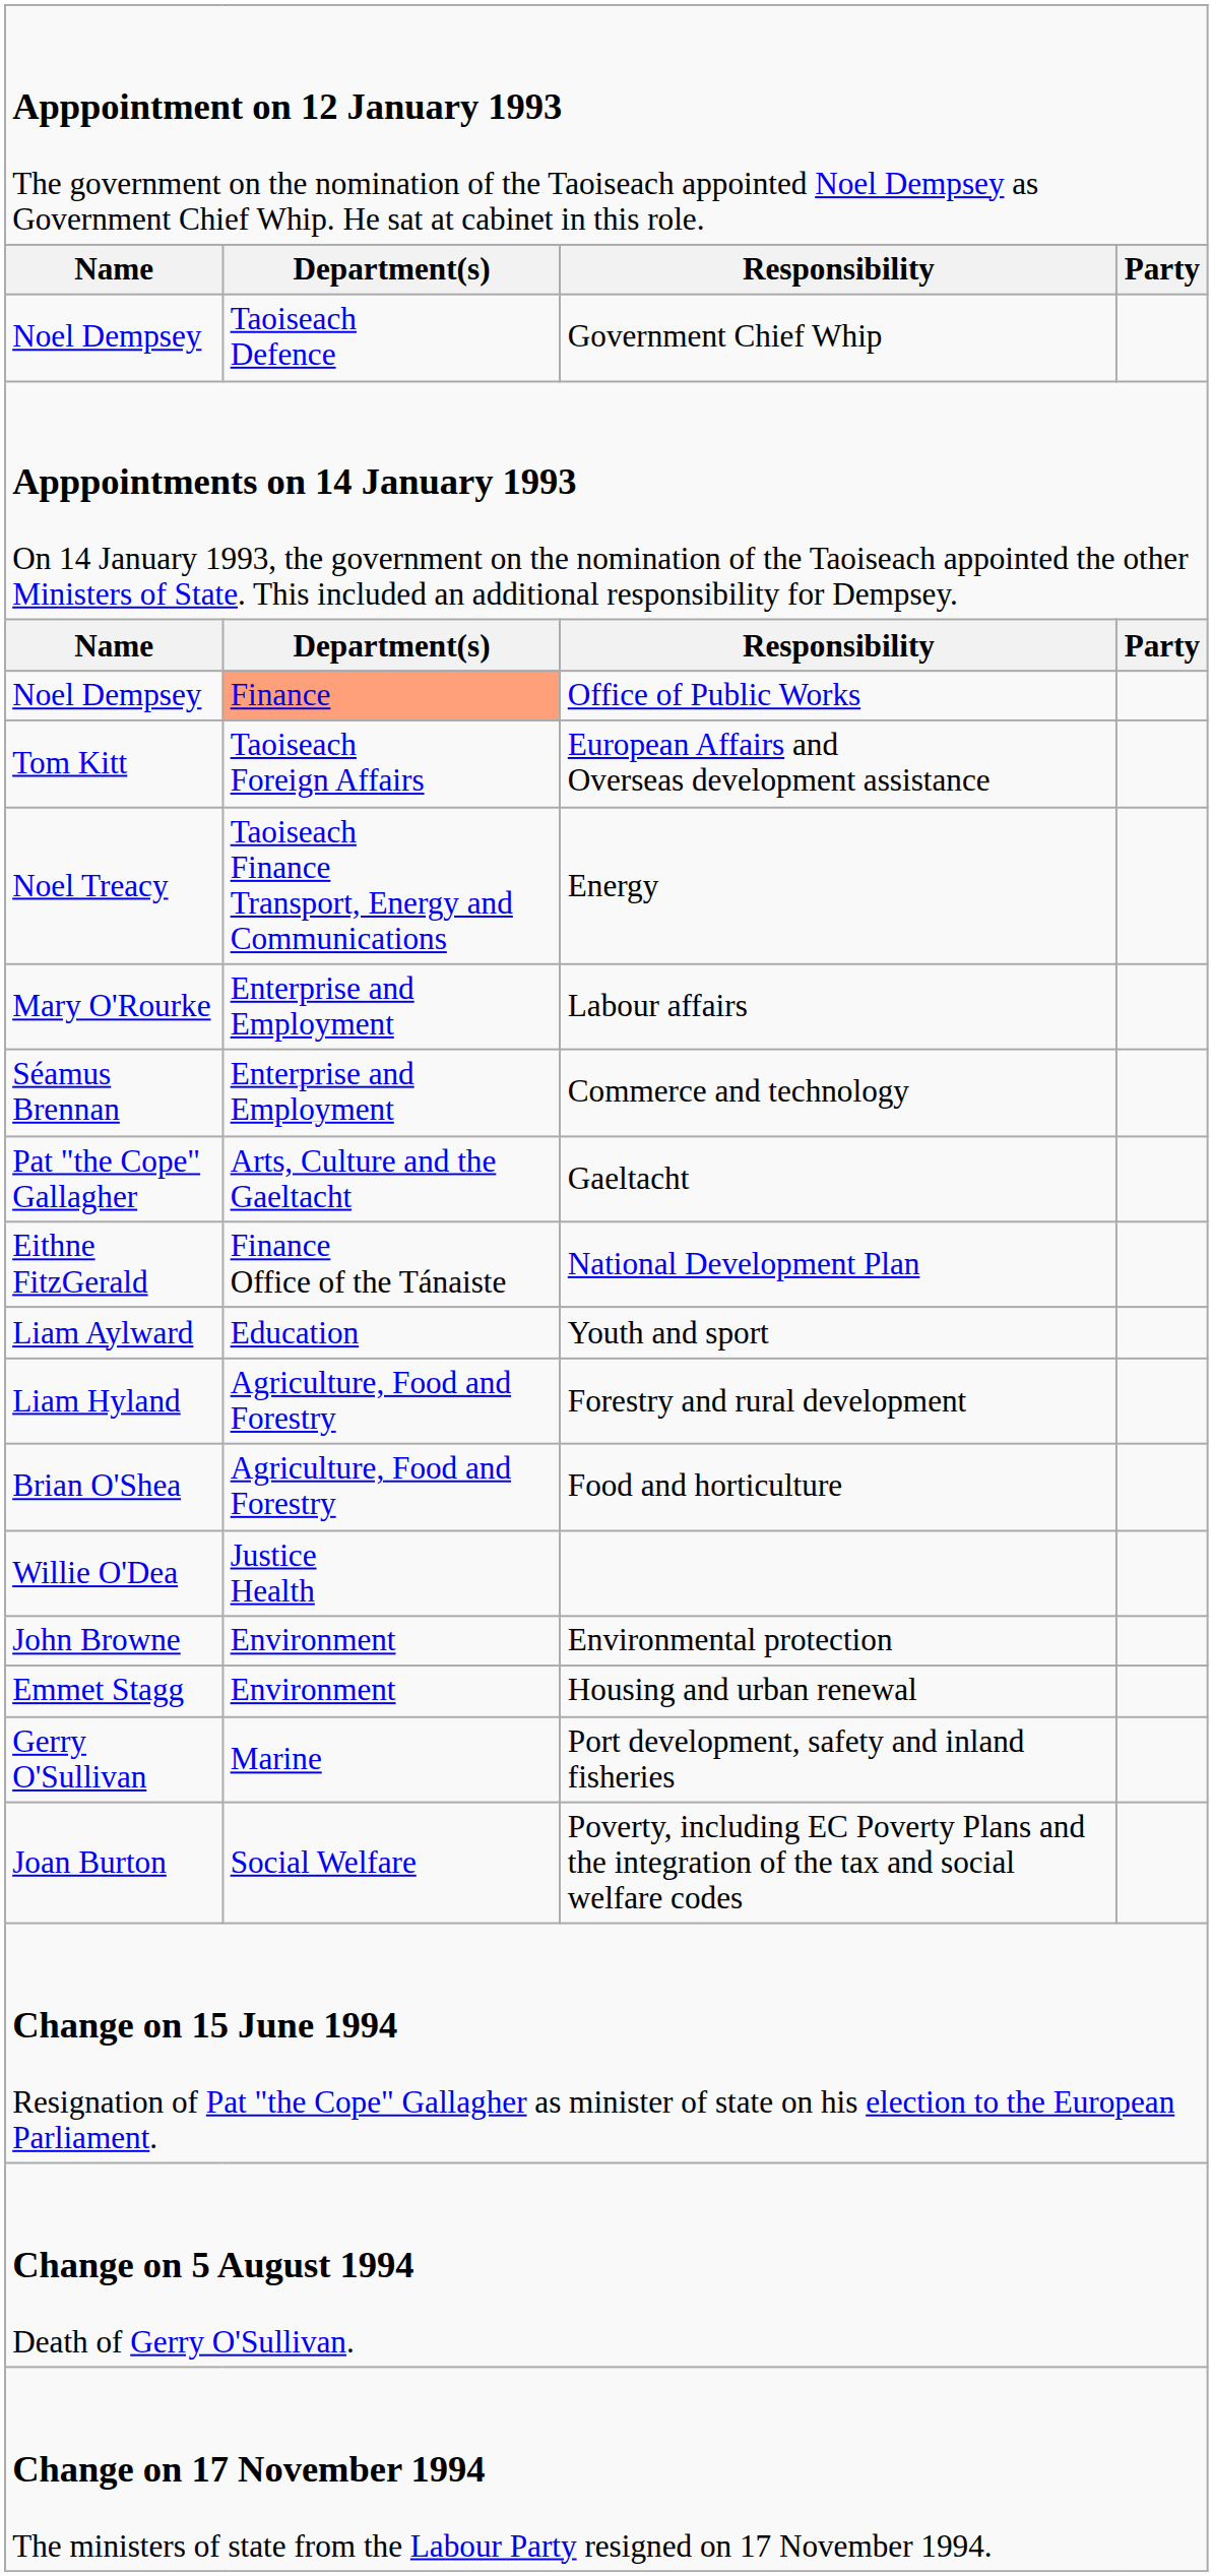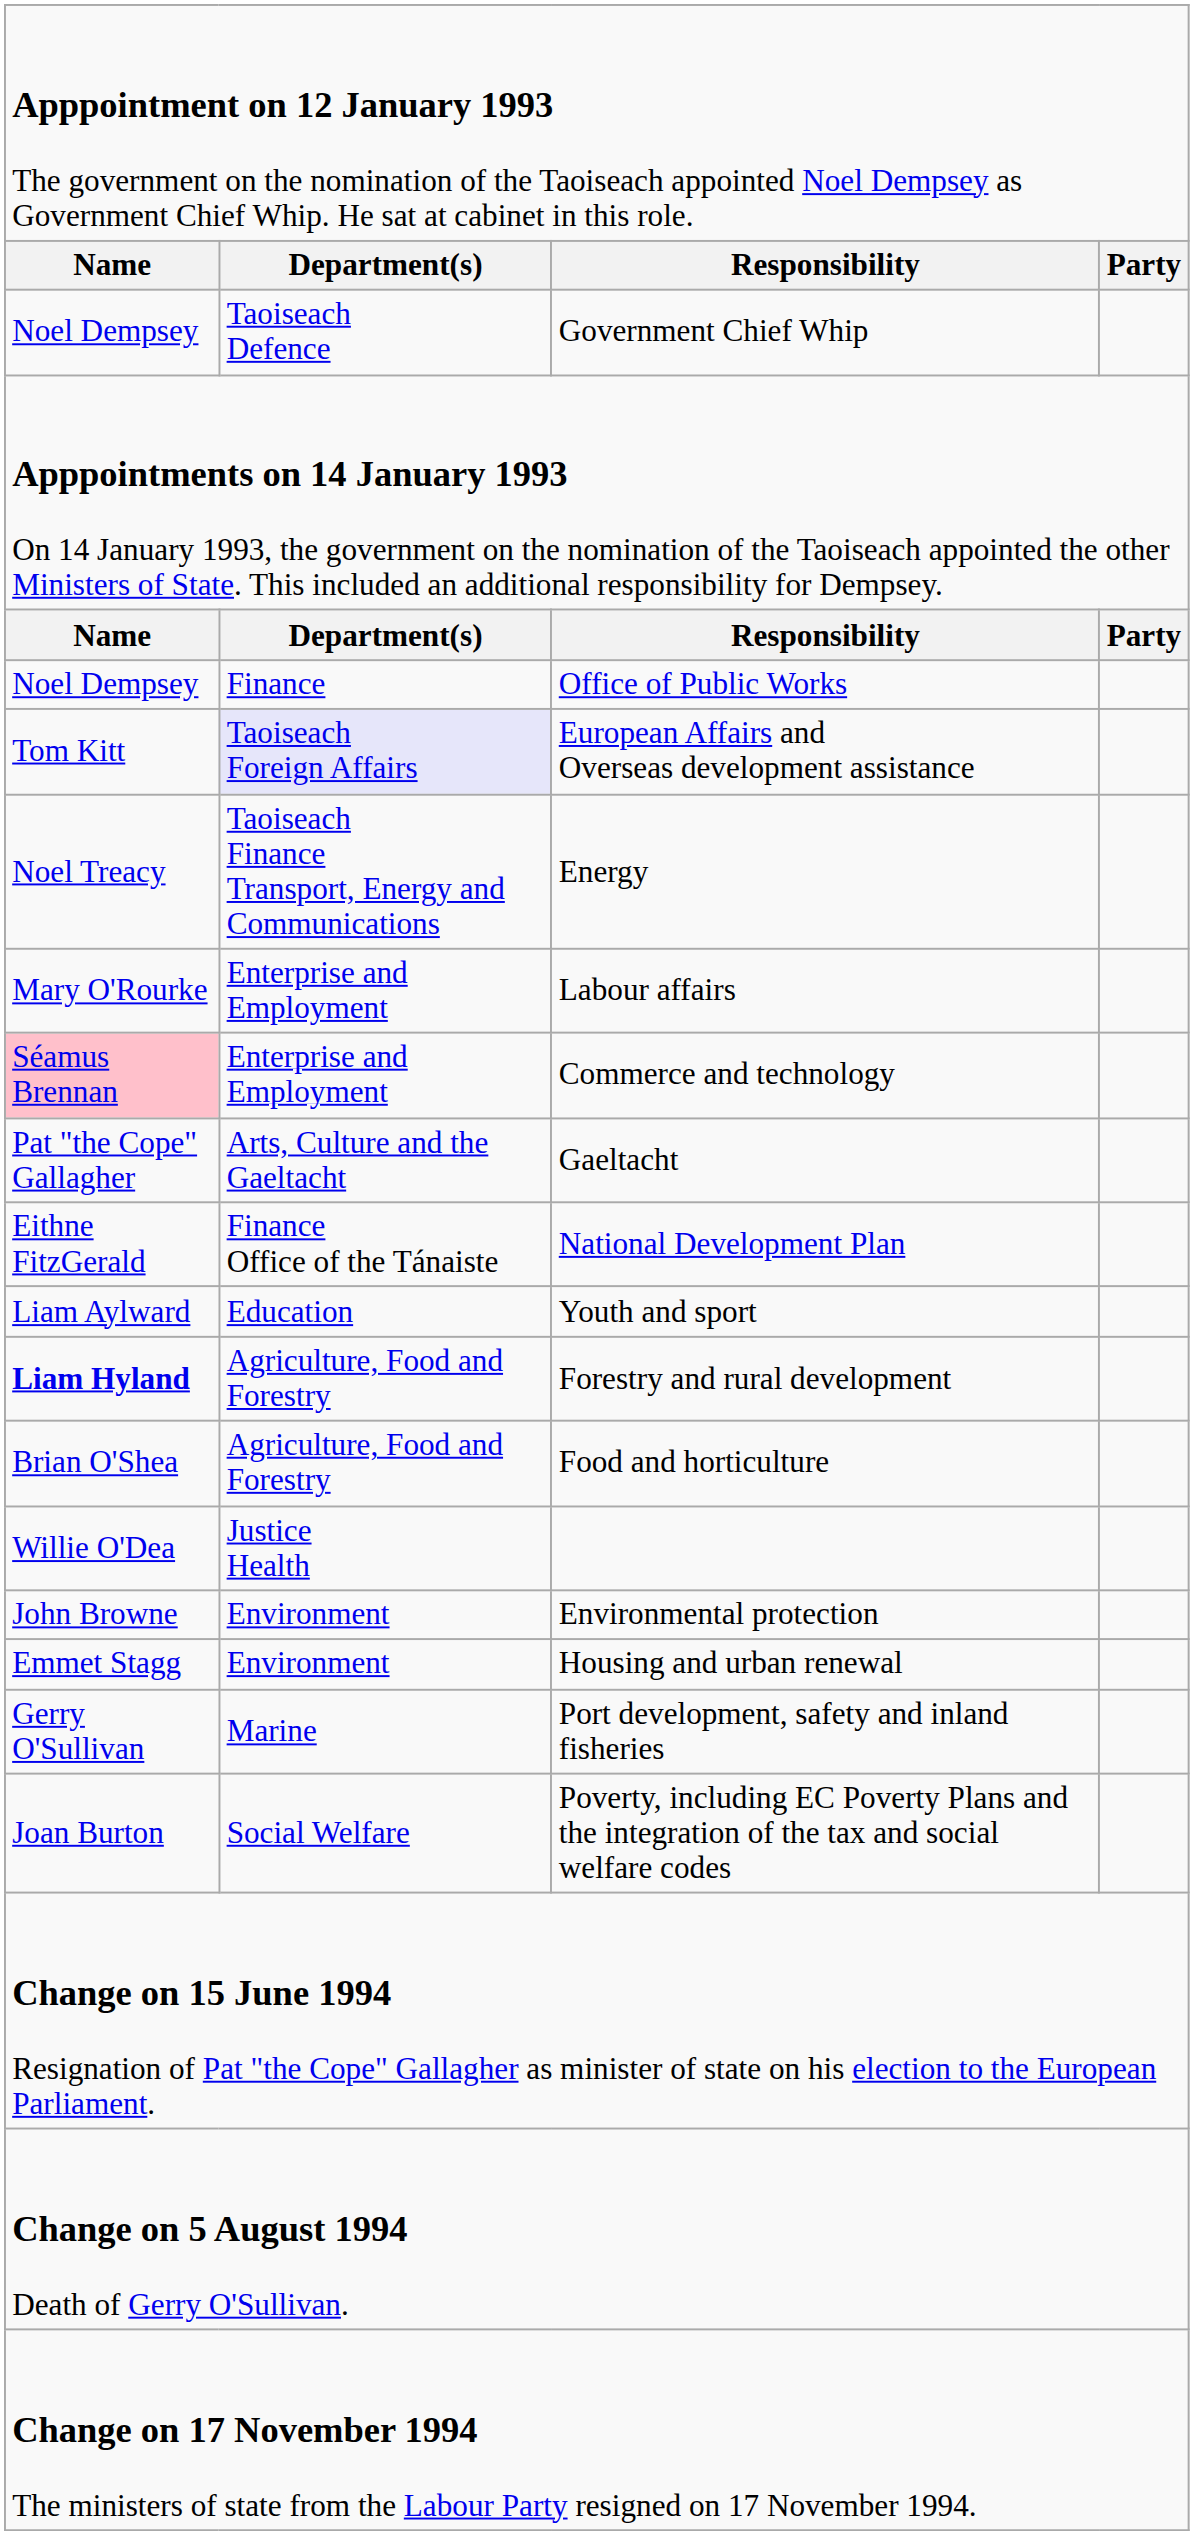Office of Public Works | column 2: lightsalmon background -> no background
European Affairs and Overseas development assistance | column 2: no background -> lavender background
Commerce and technology | column 1: no background -> pink background
Forestry and rural development | column 1: normal -> bold
